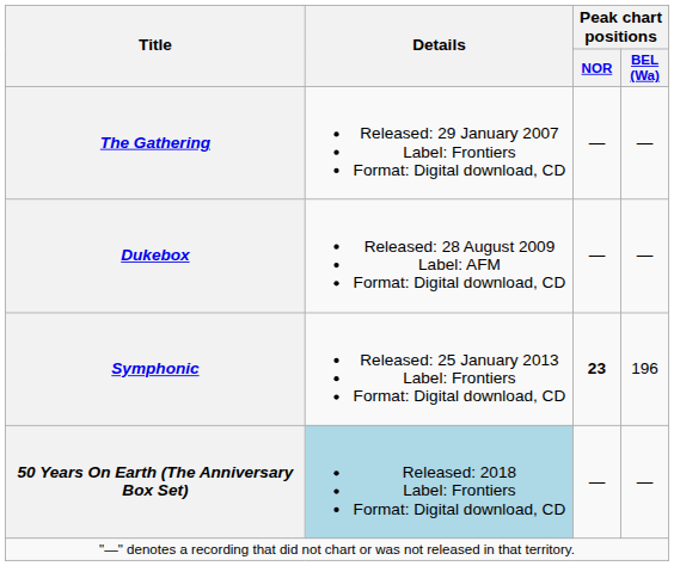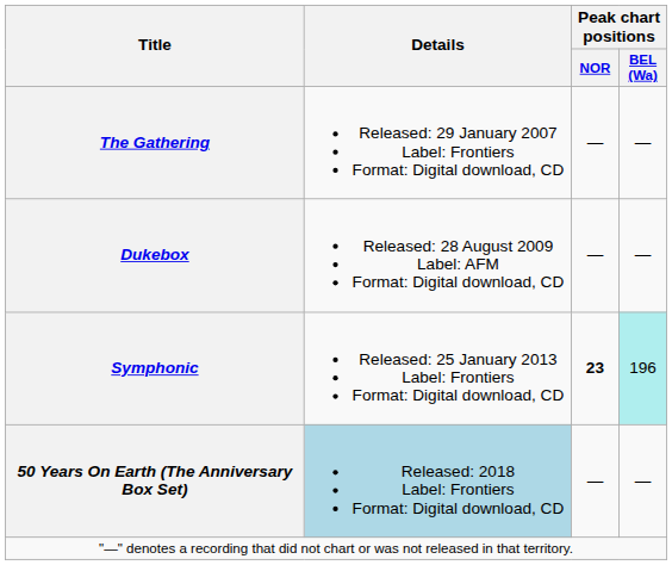Symphonic | Peak chart positions / BEL (Wa): no background -> paleturquoise background
